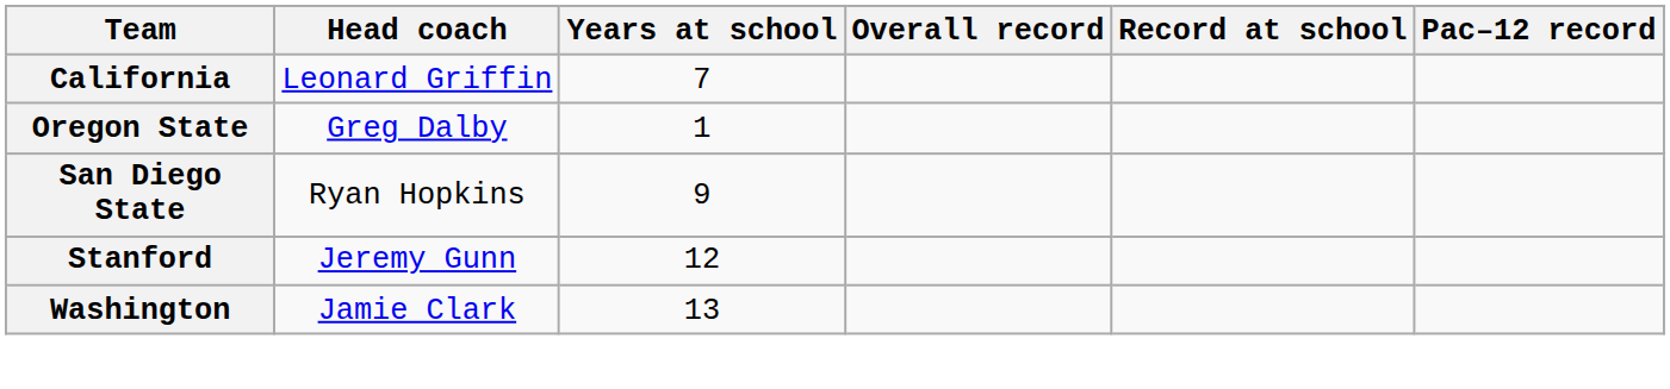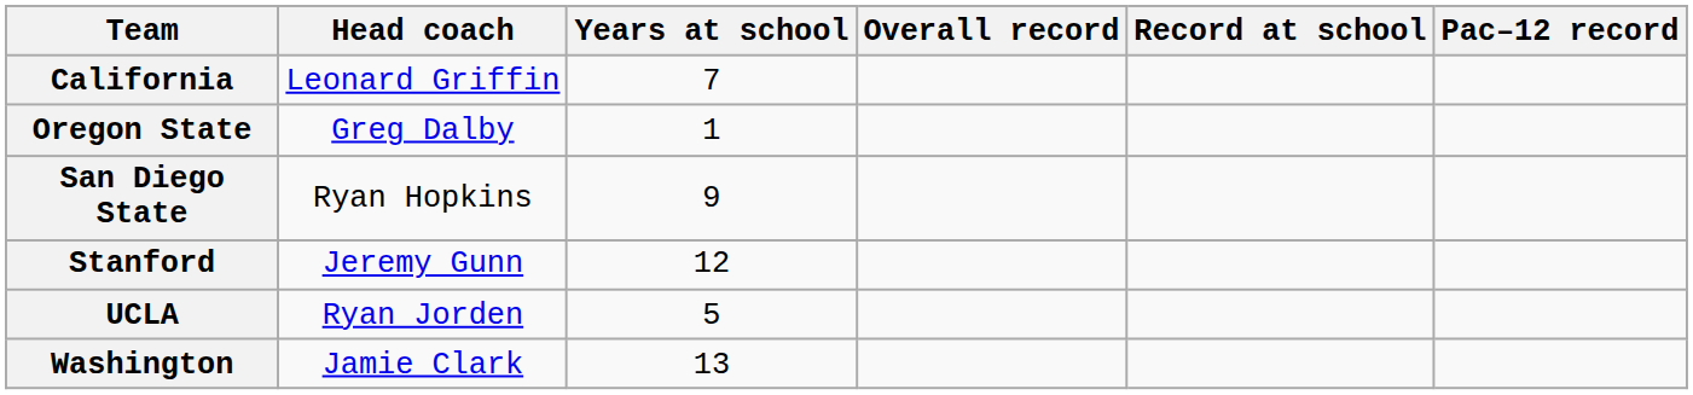+ row: UCLA | Ryan Jorden | 5
